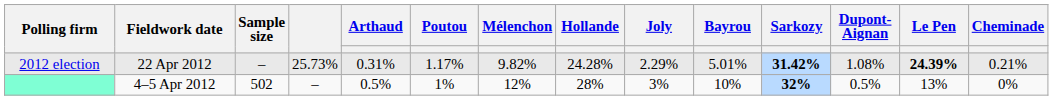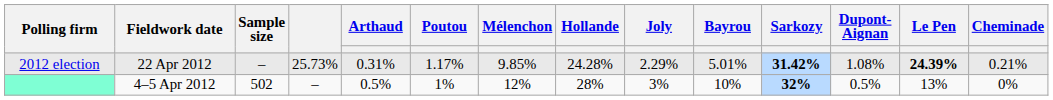2012 election | Mélenchon: 9.82% -> 9.85%
